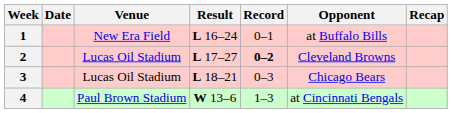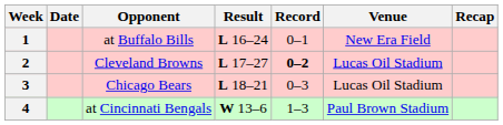columns swapped: Opponent <-> Venue
